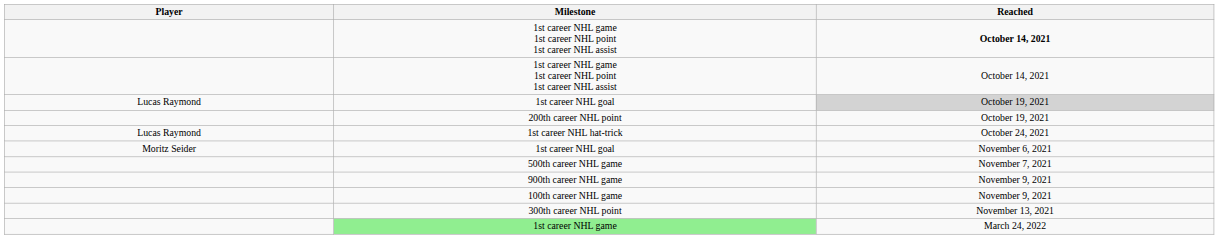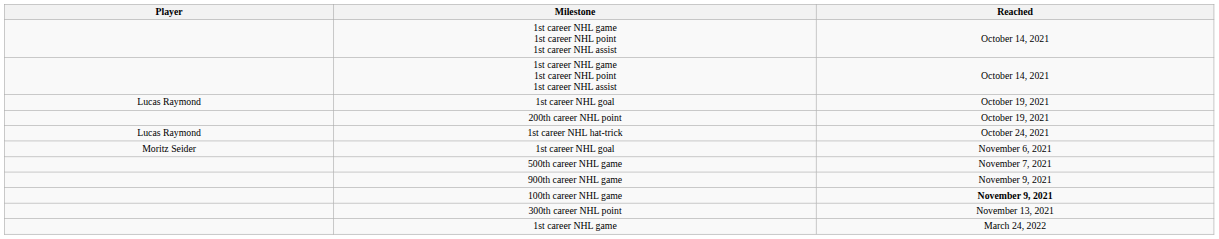row 2 | Reached: bold -> normal
row 4 | Reached: lightgrey background -> no background
row 10 | Reached: normal -> bold
row 12 | Milestone: lightgreen background -> no background
